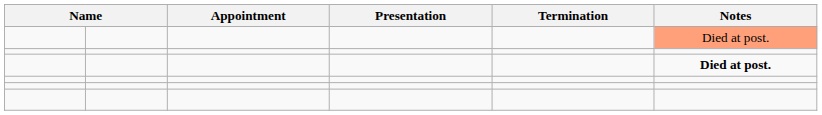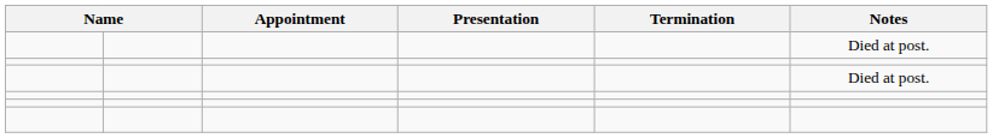row 2 | Notes: lightsalmon background -> no background
row 4 | Notes: bold -> normal
